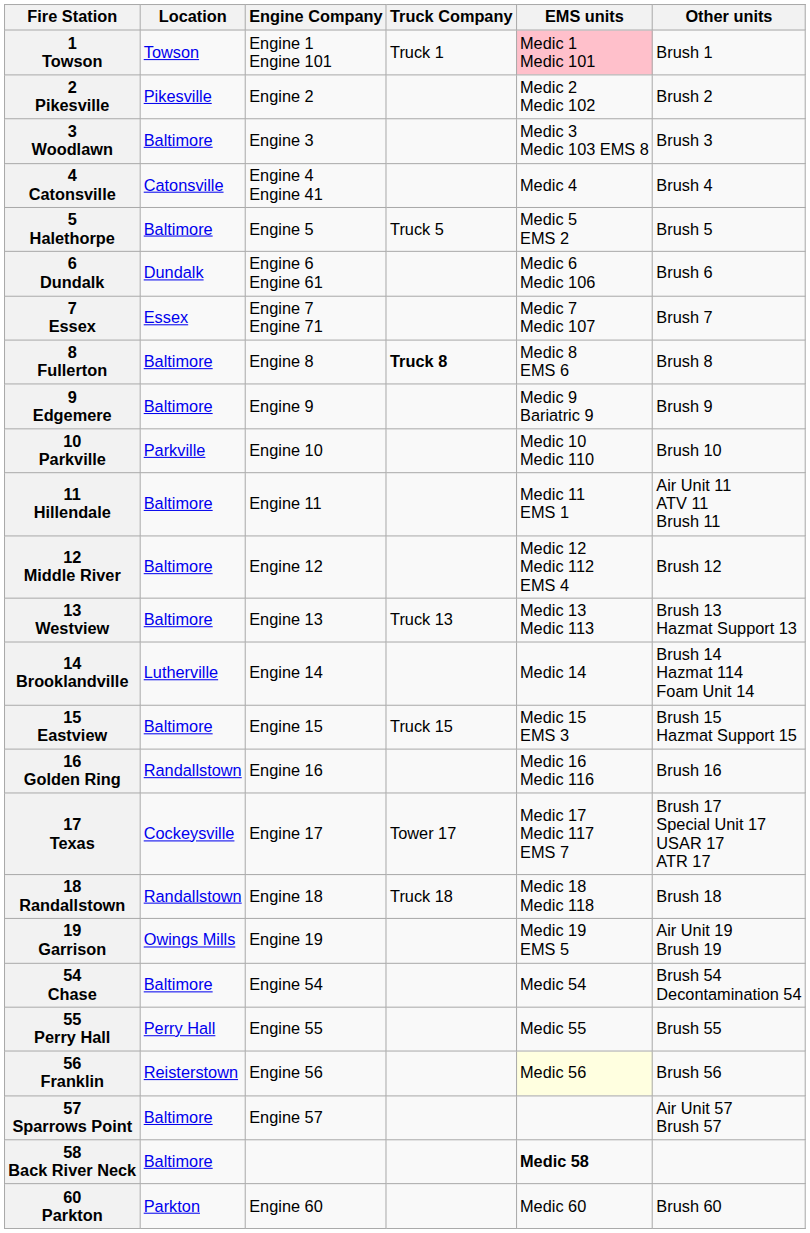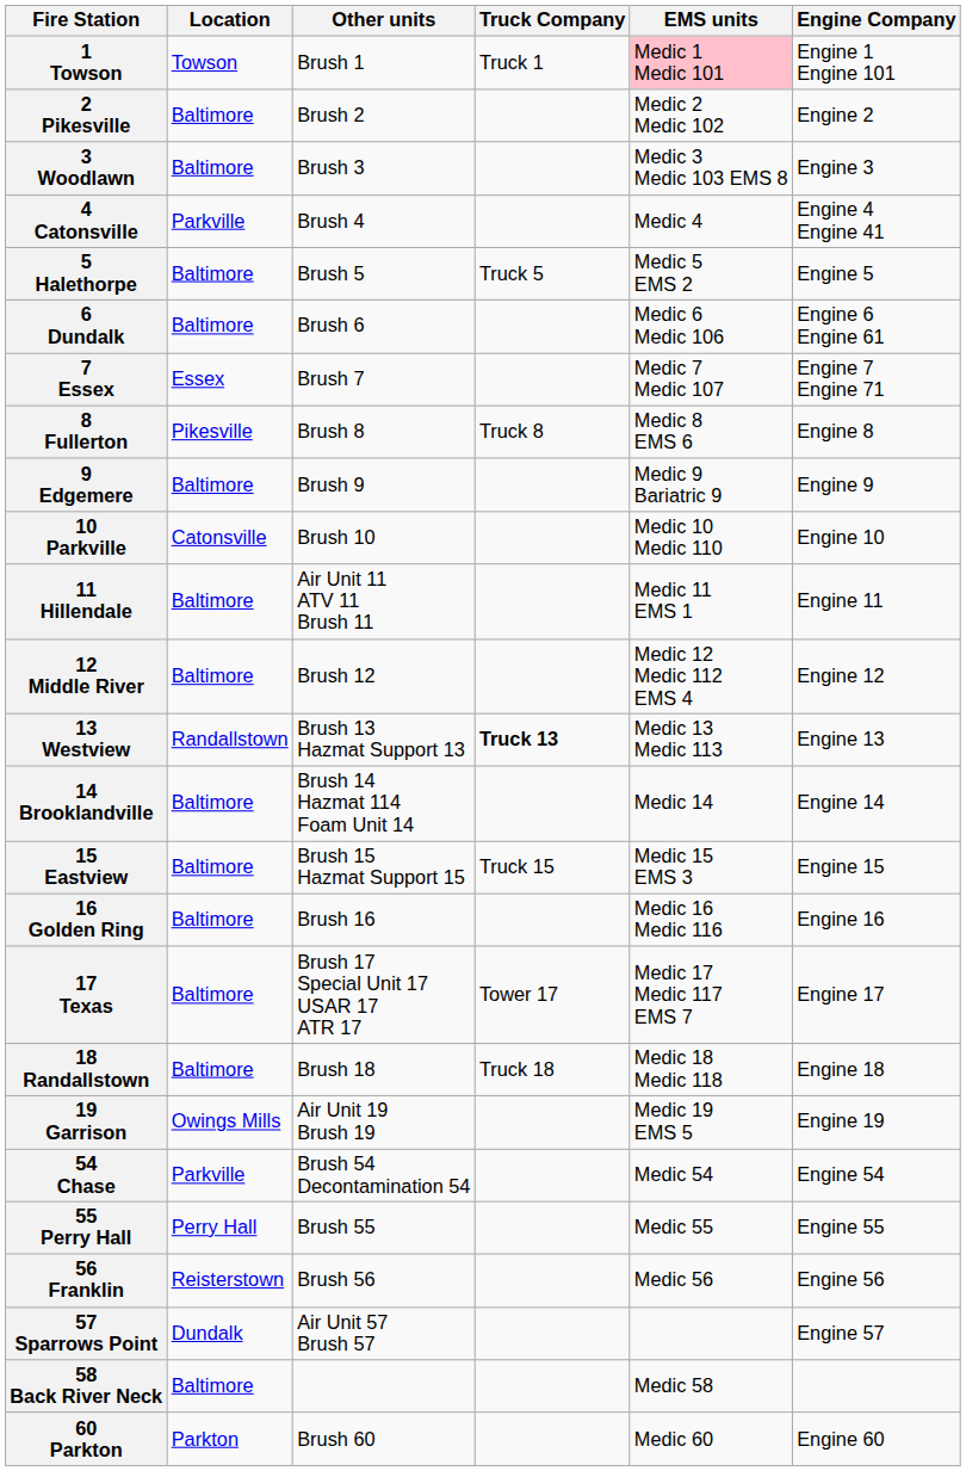columns swapped: Engine Company <-> Other units
2 Pikesville | Location: Pikesville -> Baltimore
4 Catonsville | Location: Catonsville -> Parkville
6 Dundalk | Location: Dundalk -> Baltimore
8 Fullerton | Location: Baltimore -> Pikesville
8 Fullerton | Truck Company: bold -> normal
10 Parkville | Location: Parkville -> Catonsville
13 Westview | Location: Baltimore -> Randallstown
13 Westview | Truck Company: normal -> bold
14 Brooklandville | Location: Lutherville -> Baltimore
16 Golden Ring | Location: Randallstown -> Baltimore
17 Texas | Location: Cockeysville -> Baltimore
18 Randallstown | Location: Randallstown -> Baltimore
54 Chase | Location: Baltimore -> Parkville
56 Franklin | EMS units: lightyellow background -> no background
57 Sparrows Point | Location: Baltimore -> Dundalk
58 Back River Neck | EMS units: bold -> normal
